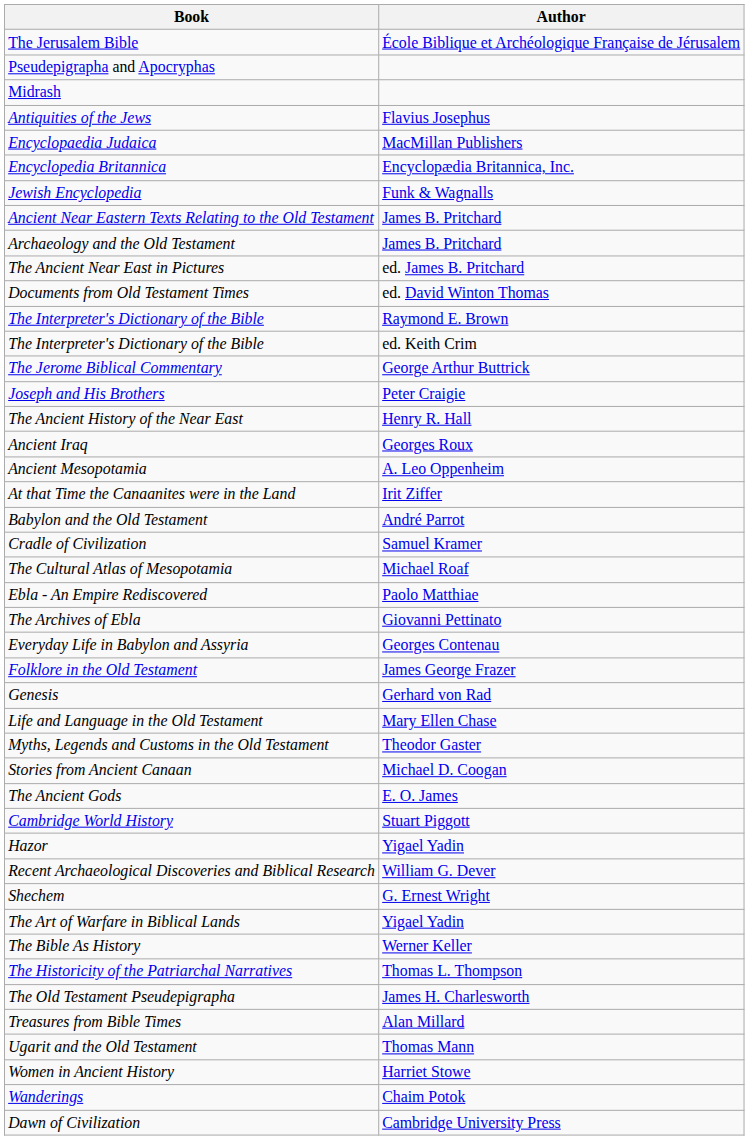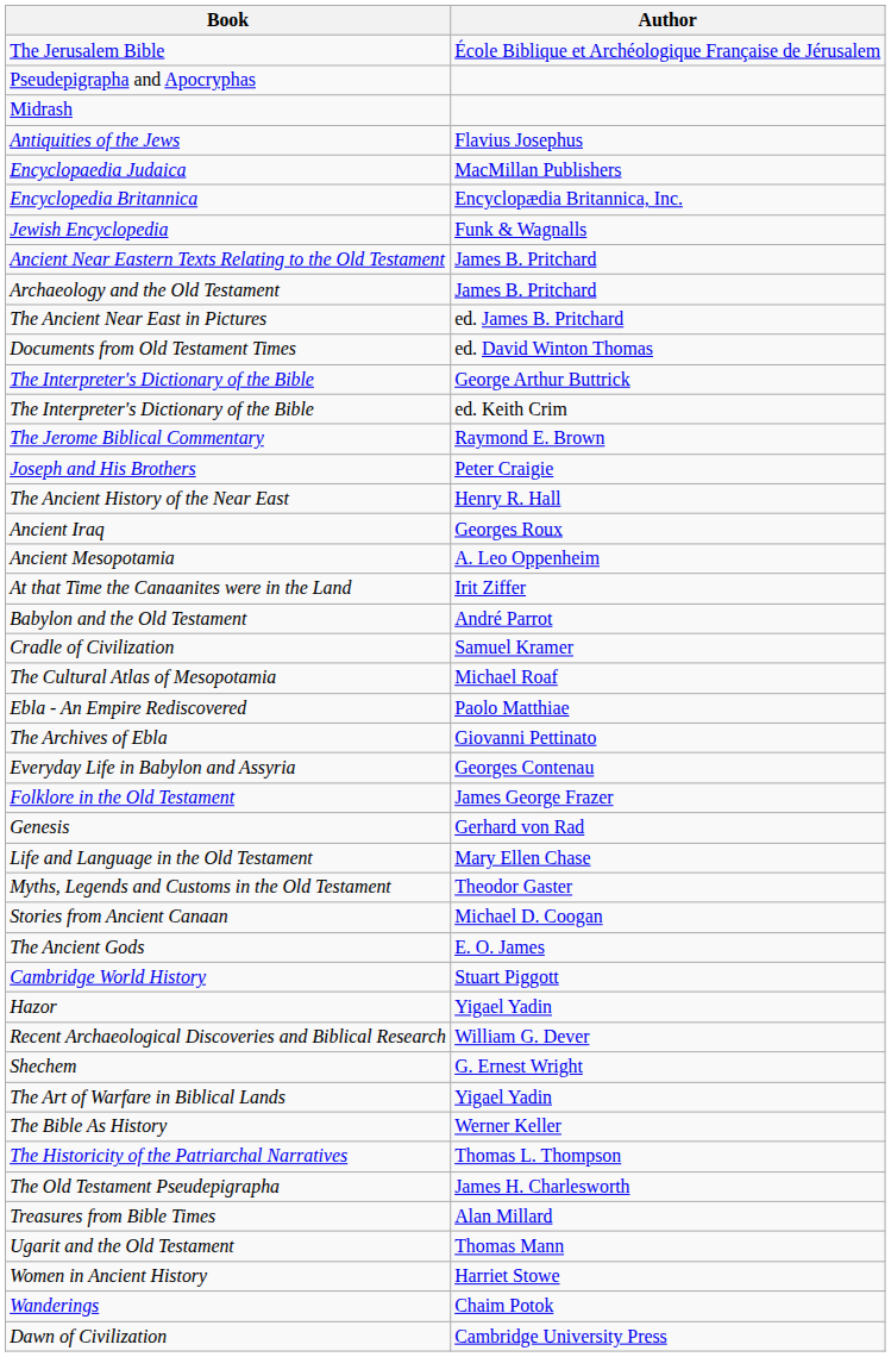row 13 | Author: Raymond E. Brown -> George Arthur Buttrick
row 15 | Author: George Arthur Buttrick -> Raymond E. Brown
